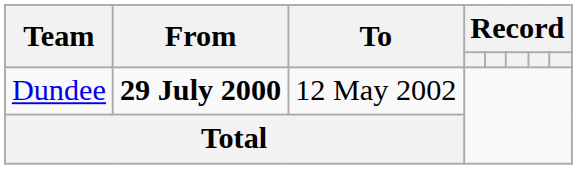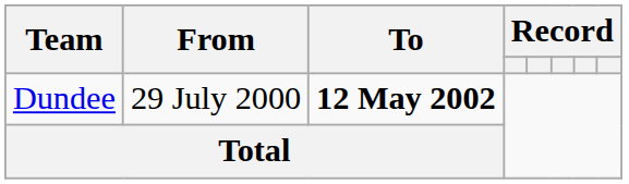Dundee | From: bold -> normal
Dundee | To: normal -> bold
